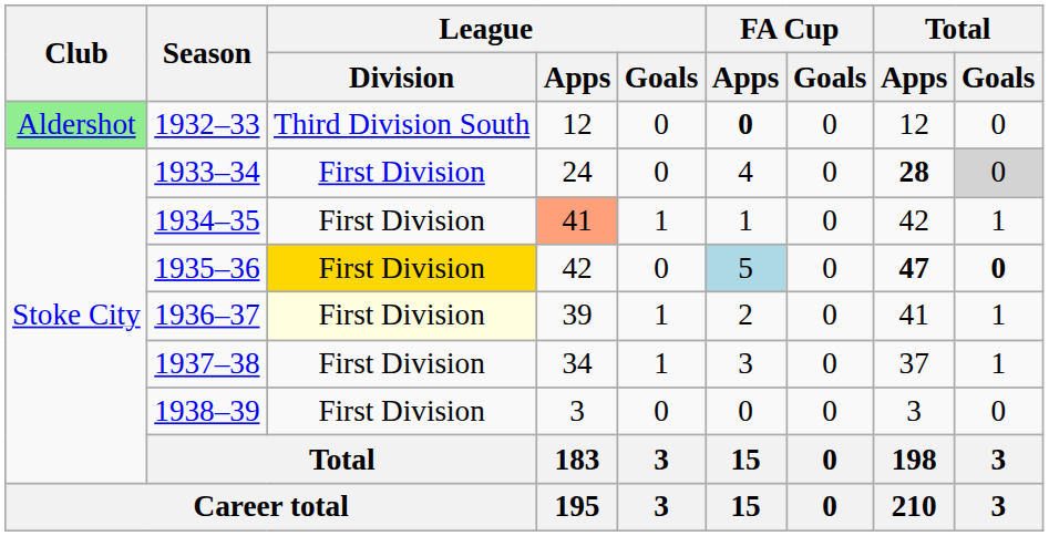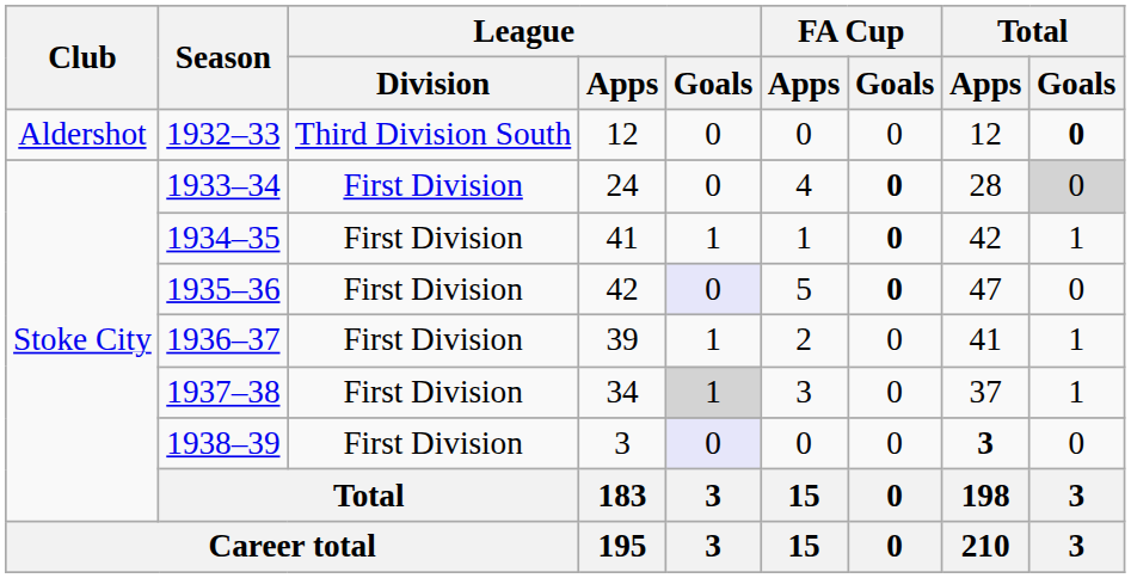1932–33 | Club: lightgreen background -> no background
1932–33 | FA Cup / Apps: bold -> normal
1932–33 | Total / Goals: normal -> bold
1933–34 | FA Cup / Goals: normal -> bold
1933–34 | Total / Apps: bold -> normal
1934–35 | League / Apps: lightsalmon background -> no background
1934–35 | FA Cup / Goals: normal -> bold
1935–36 | League / Division: gold background -> no background
1935–36 | League / Goals: no background -> lavender background
1935–36 | FA Cup / Apps: lightblue background -> no background
1935–36 | FA Cup / Goals: normal -> bold
1935–36 | Total / Apps: bold -> normal
1935–36 | Total / Goals: bold -> normal
1936–37 | League / Division: lightyellow background -> no background
1937–38 | League / Goals: no background -> lightgrey background
1938–39 | League / Goals: no background -> lavender background
1938–39 | Total / Apps: normal -> bold
